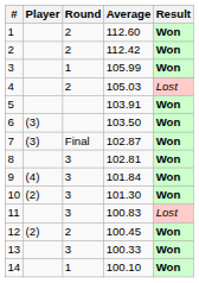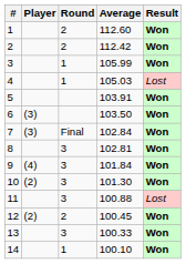4 | Round: 2 -> 1
7 | Average: 102.87 -> 102.84
11 | Average: 100.83 -> 100.88
